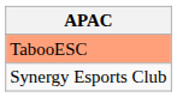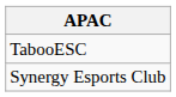row 2 | column 1: lightsalmon background -> no background
